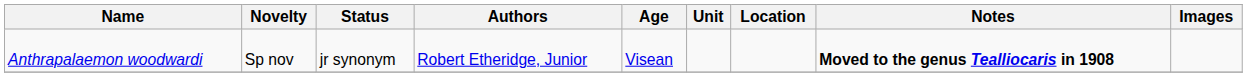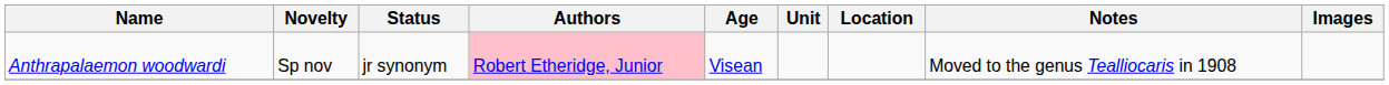Anthrapalaemon woodwardi | Authors: no background -> pink background
Anthrapalaemon woodwardi | Notes: bold -> normal
